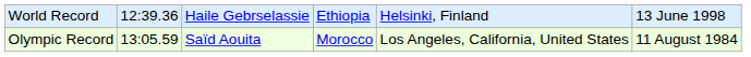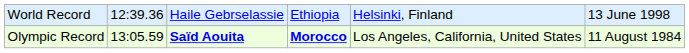Olympic Record | column 3: normal -> bold
Olympic Record | column 4: normal -> bold
